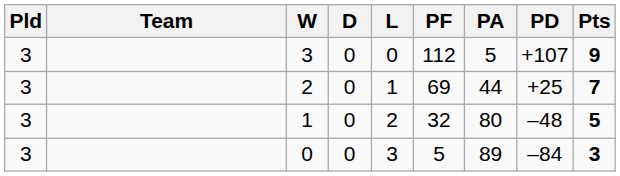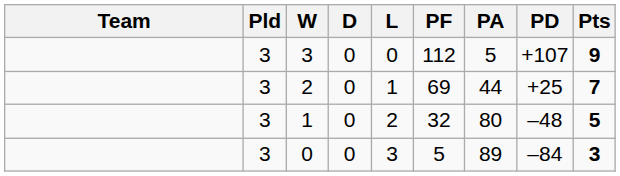columns swapped: Team <-> Pld
